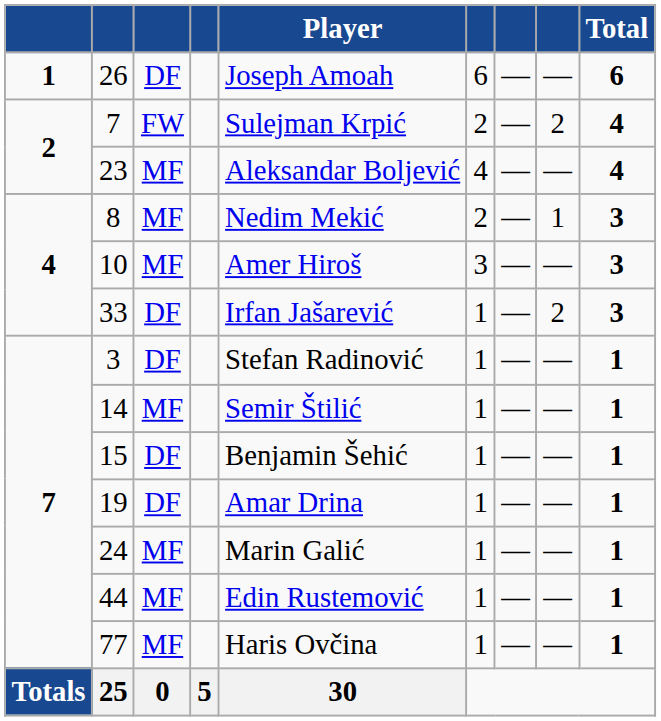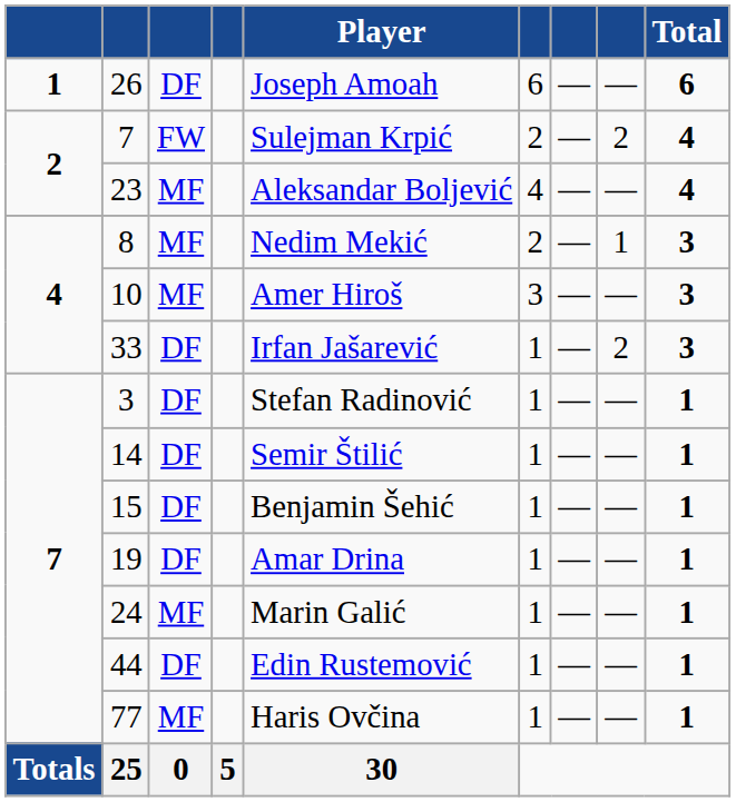14 | column 3: MF -> DF
44 | column 3: MF -> DF
